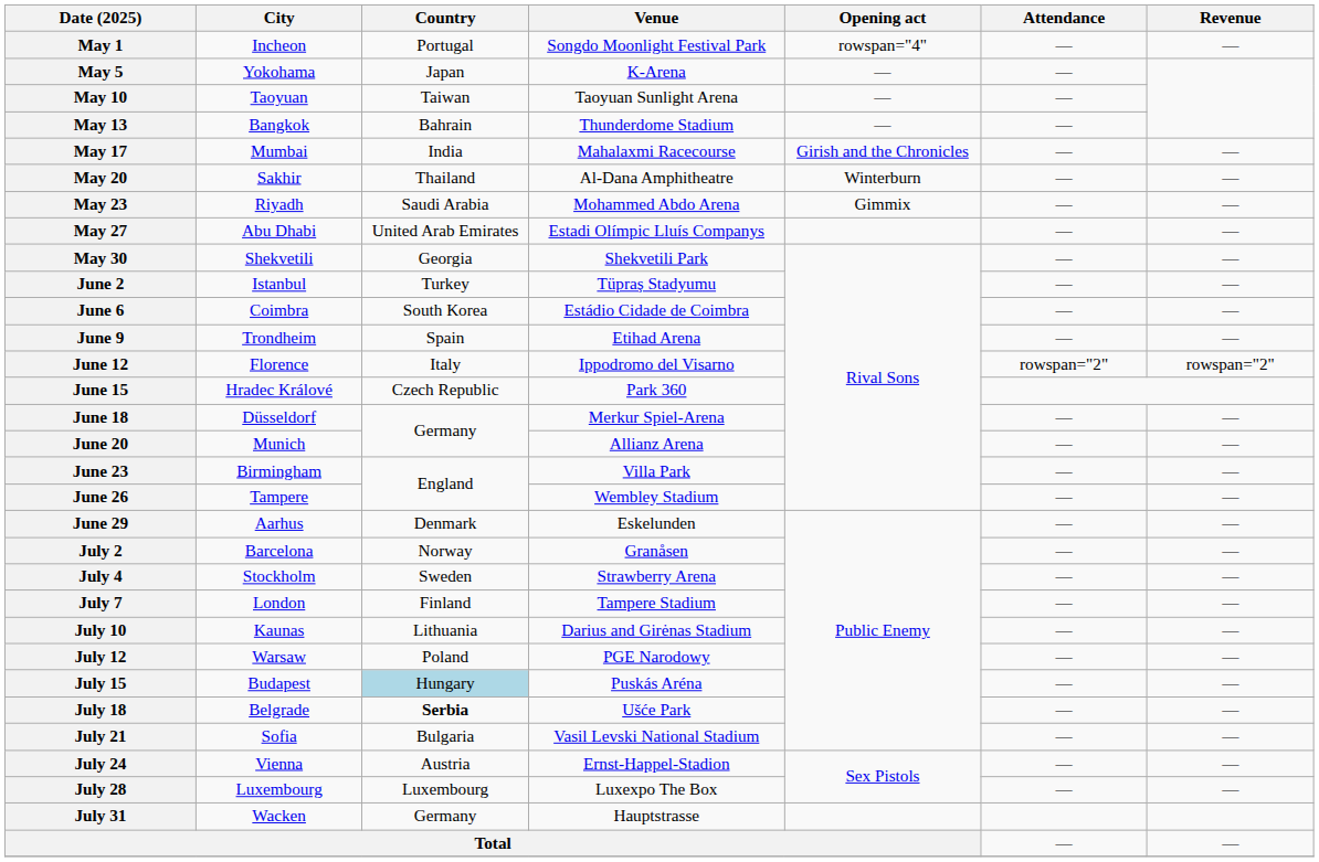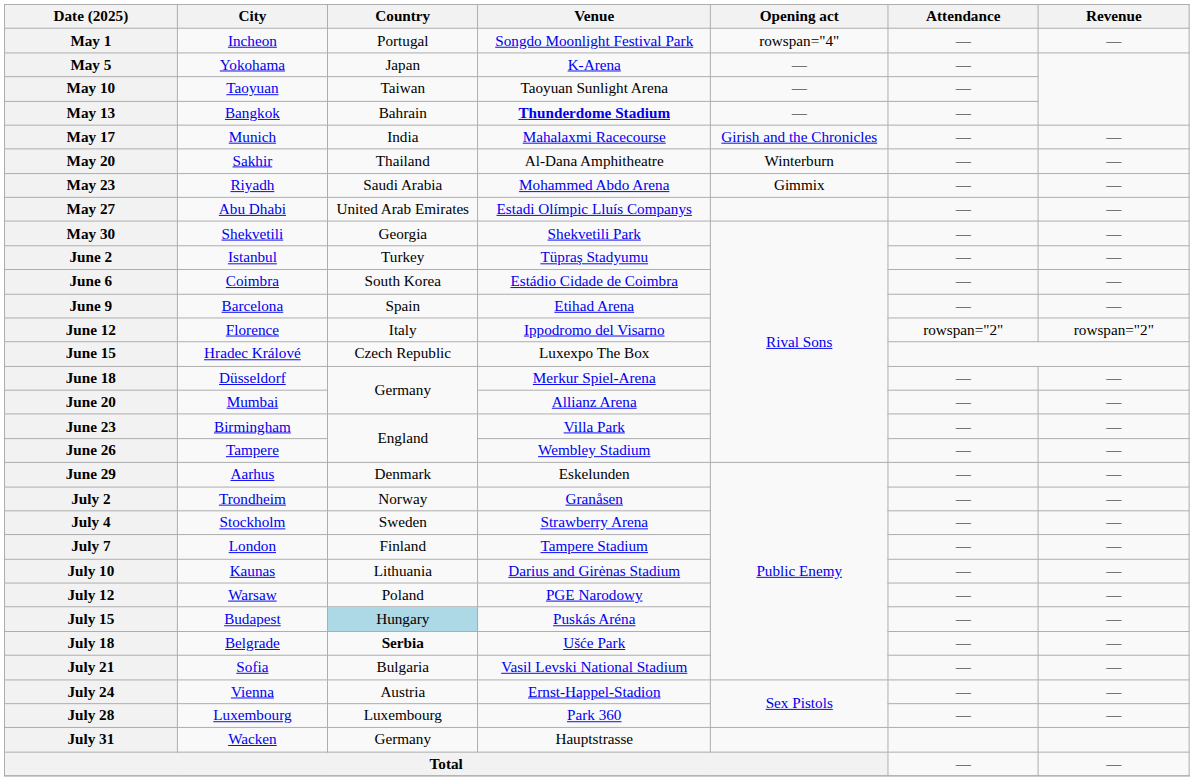May 13 | Venue: normal -> bold
May 17 | City: Mumbai -> Munich
June 9 | City: Trondheim -> Barcelona
June 15 | Venue: Park 360 -> Luxexpo The Box
June 20 | City: Munich -> Mumbai
July 2 | City: Barcelona -> Trondheim
July 28 | Venue: Luxexpo The Box -> Park 360
